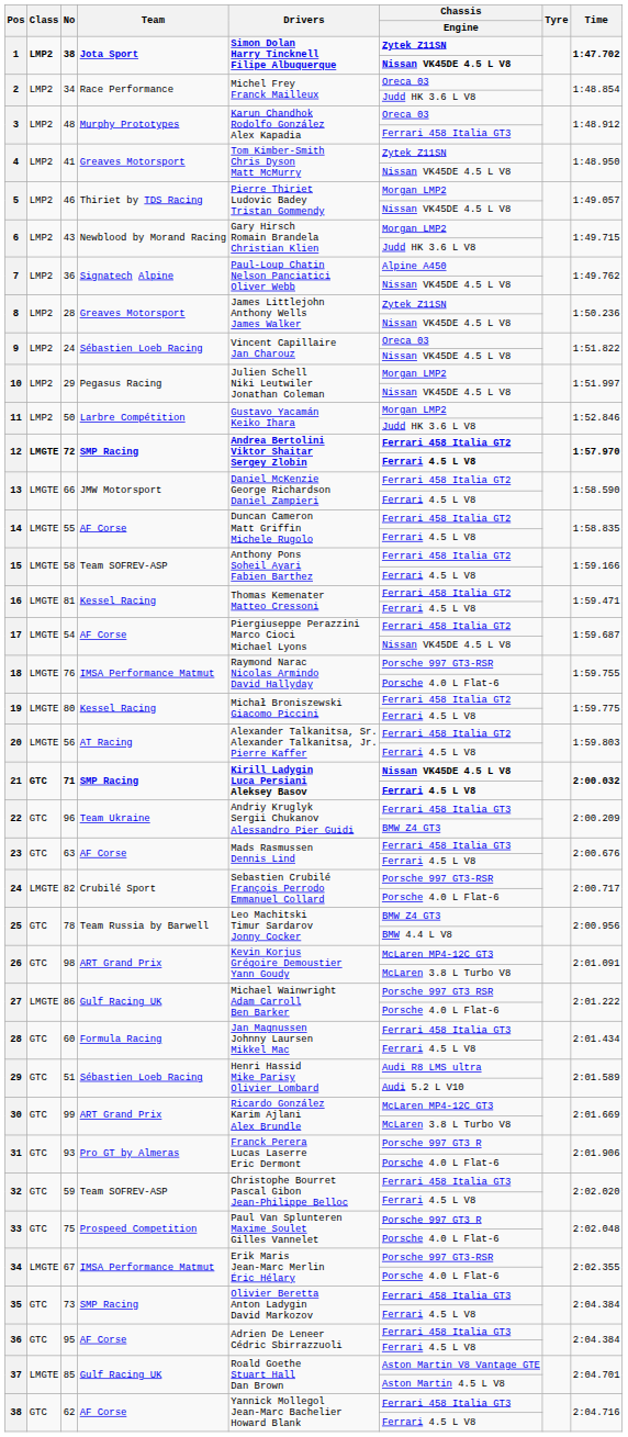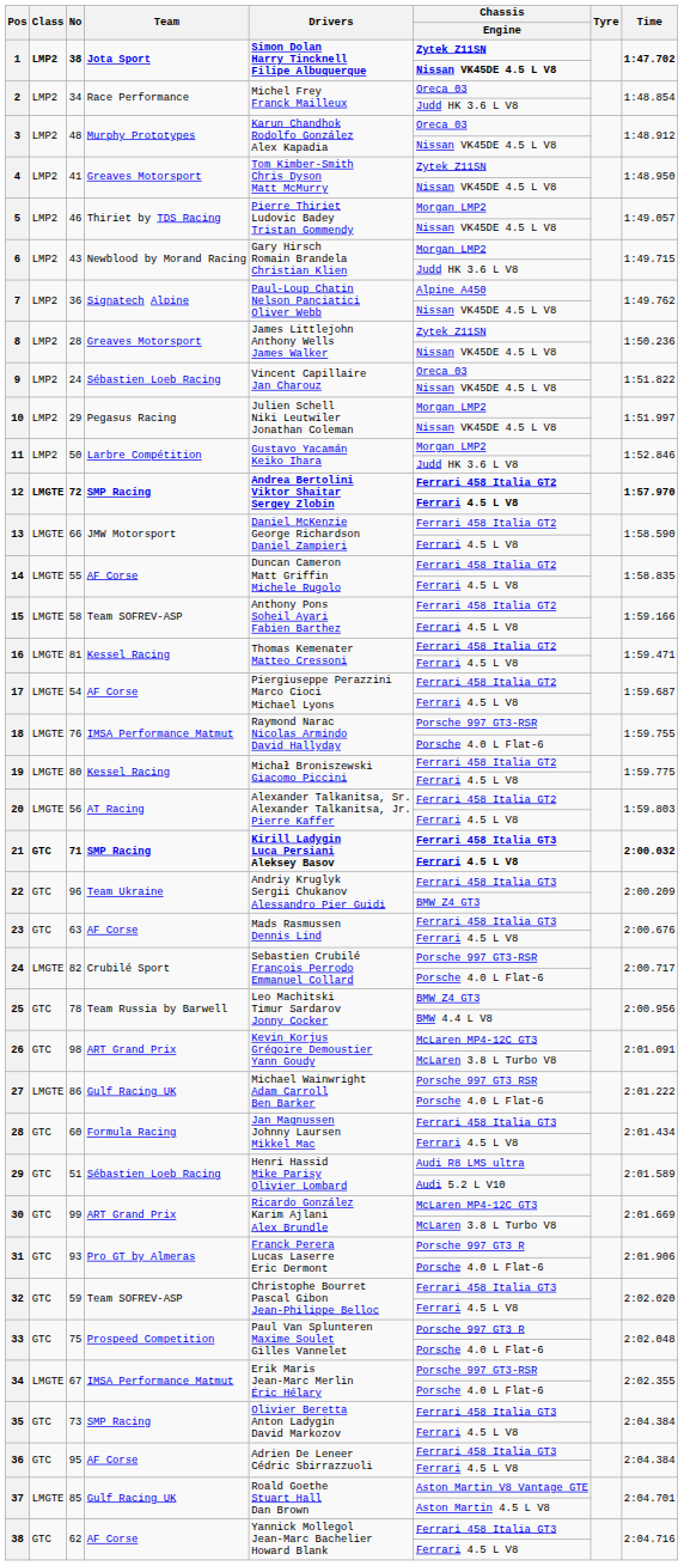row 8 | Chassis / Engine: Ferrari 458 Italia GT3 -> Nissan VK45DE 4.5 L V8
row 36 | Chassis / Engine: Nissan VK45DE 4.5 L V8 -> Ferrari 4.5 L V8
row 43 | Chassis / Engine: Nissan VK45DE 4.5 L V8 -> Ferrari 458 Italia GT3
